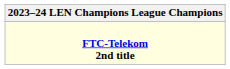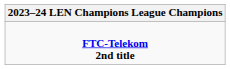row 2 | column 1: lightyellow background -> no background
